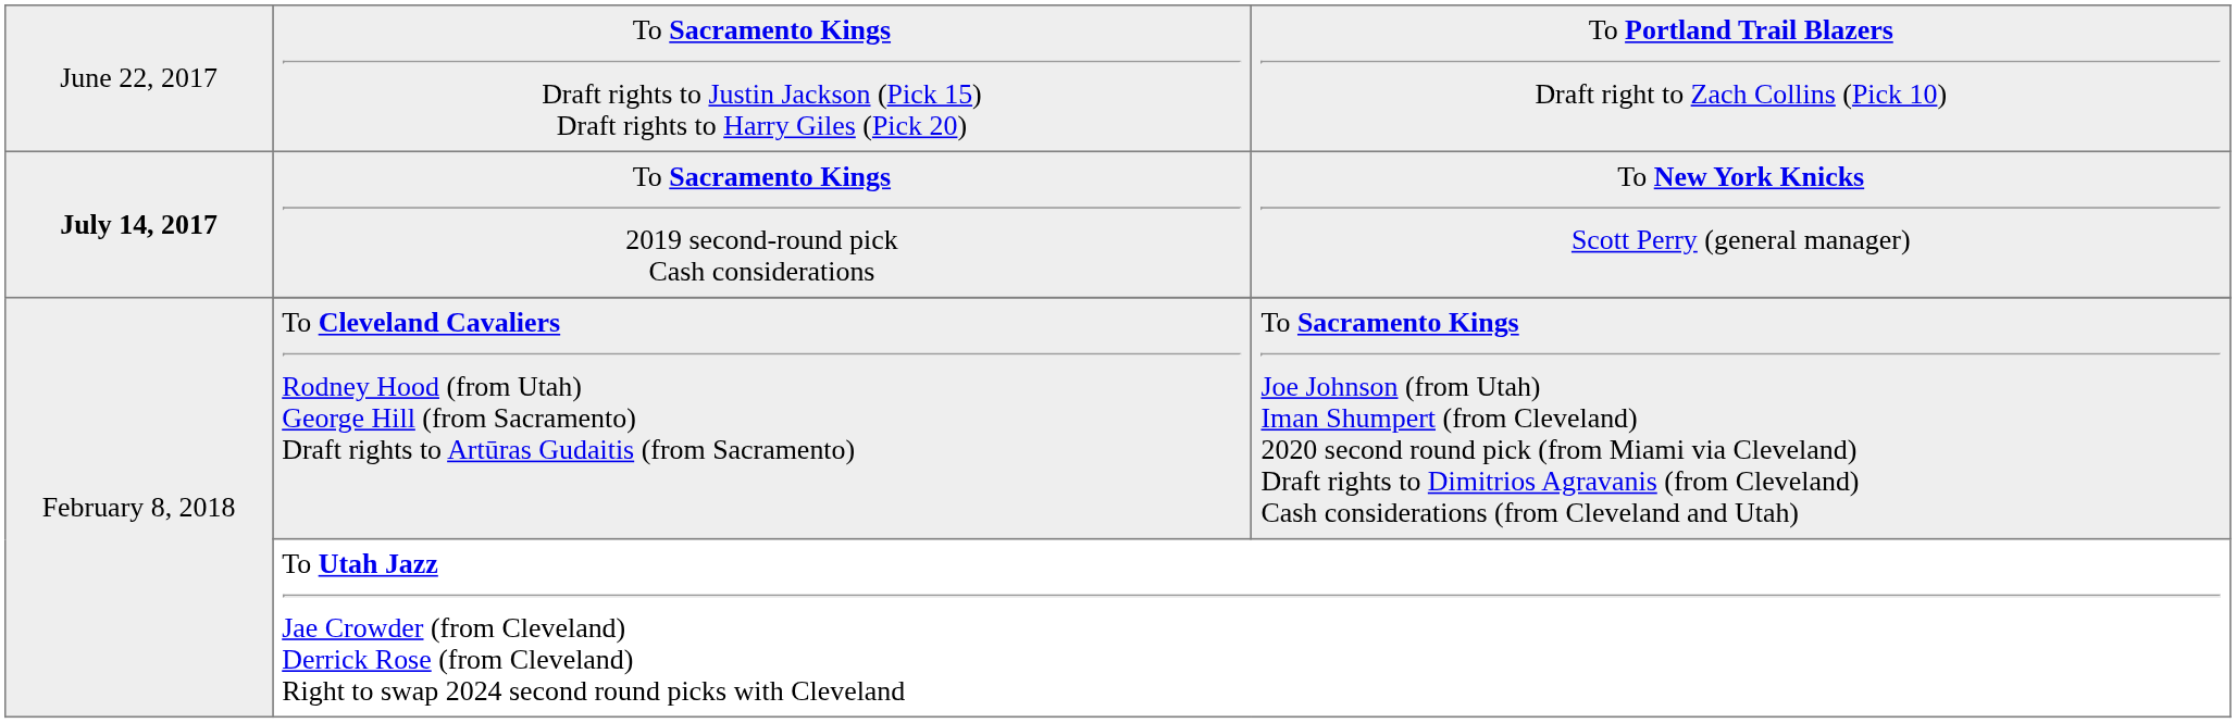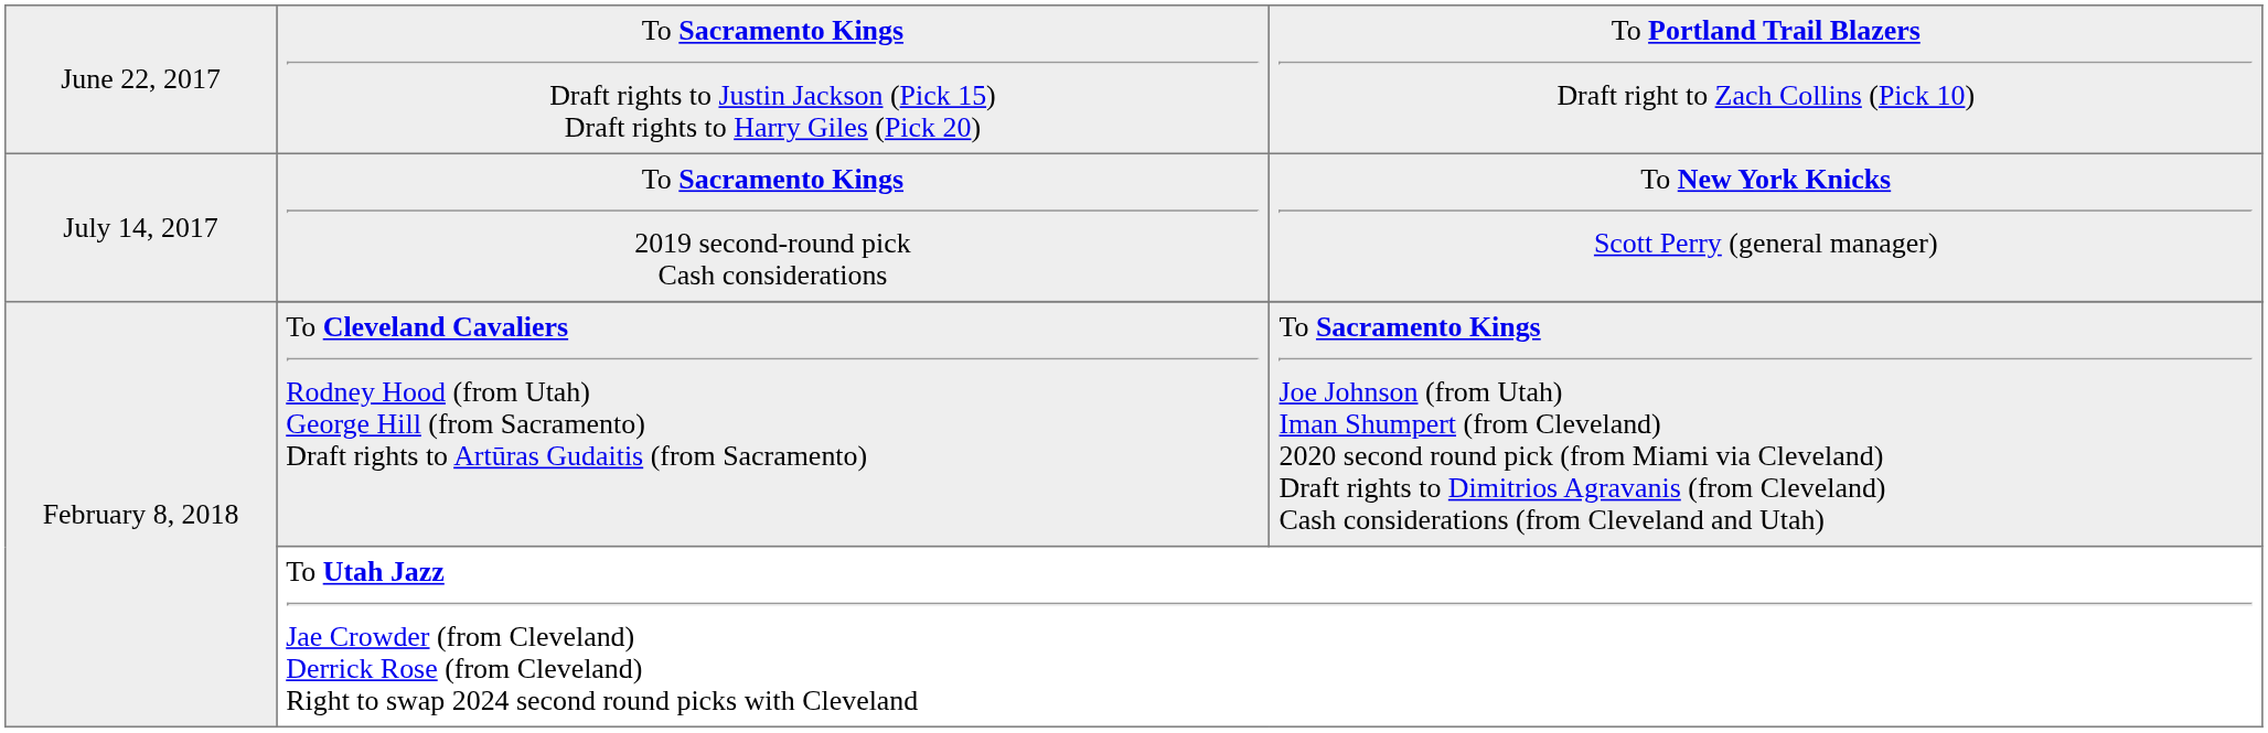row 2 | column 1: bold -> normal
